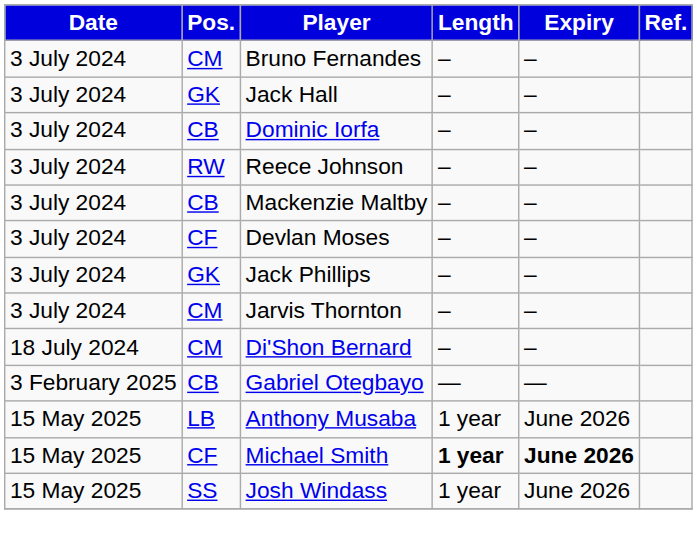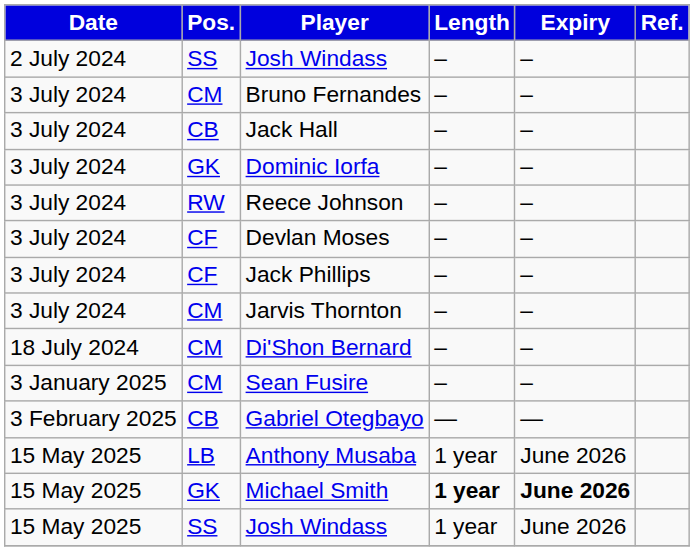+ row: 2 July 2024 | SS | Josh Windass | – | –
Jack Hall | Pos.: GK -> CB
Dominic Iorfa | Pos.: CB -> GK
- row: 3 July 2024 | CB | Mackenzie Maltby | – | –
Jack Phillips | Pos.: GK -> CF
+ row: 3 January 2025 | CM | Sean Fusire | – | –
Michael Smith | Pos.: CF -> GK
